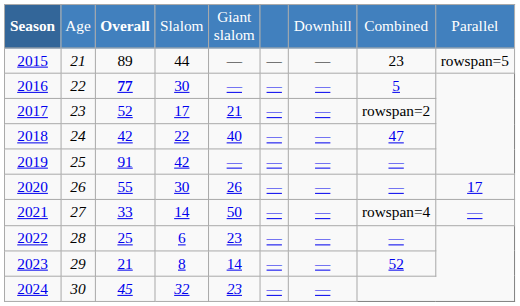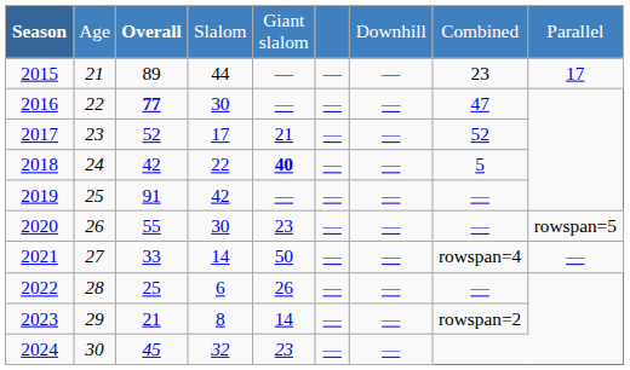2015 | column 9: rowspan=5 -> 17
2016 | column 8: 5 -> 47
2017 | column 8: rowspan=2 -> 52
2018 | column 5: normal -> bold
2018 | column 8: 47 -> 5
2020 | column 5: 26 -> 23
2020 | column 9: 17 -> rowspan=5
2022 | column 5: 23 -> 26
2023 | column 8: 52 -> rowspan=2
